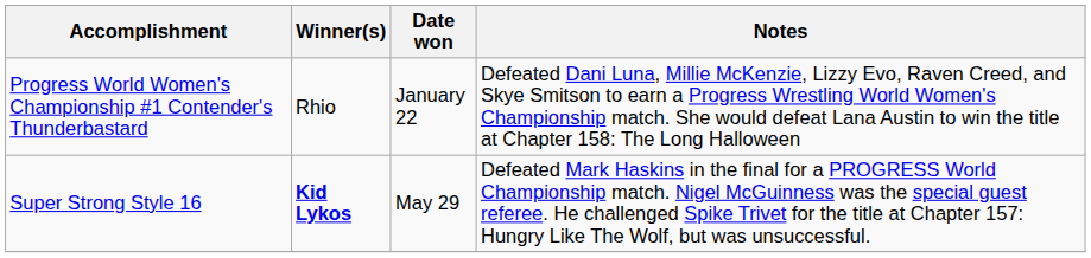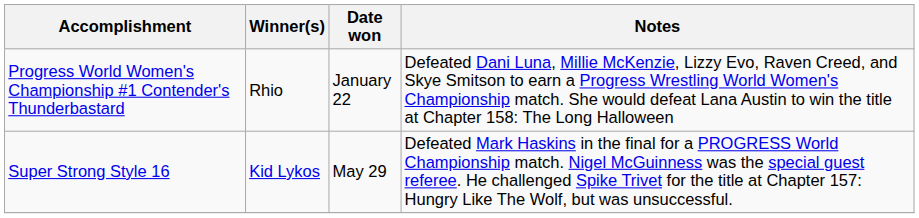Super Strong Style 16 | Winner(s): bold -> normal
